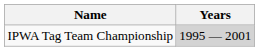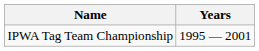IPWA Tag Team Championship | Years: lightgrey background -> no background
